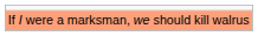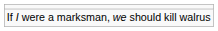row 2 | column 1: lightsalmon background -> no background
